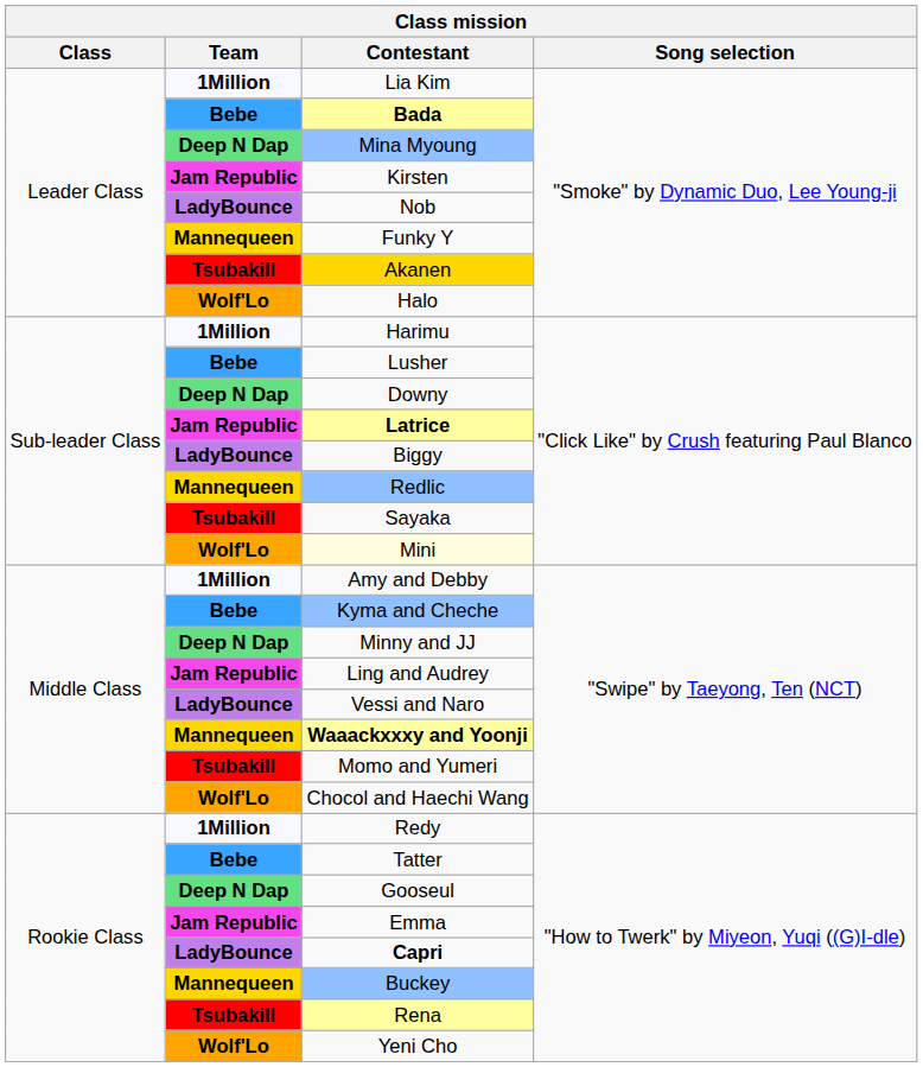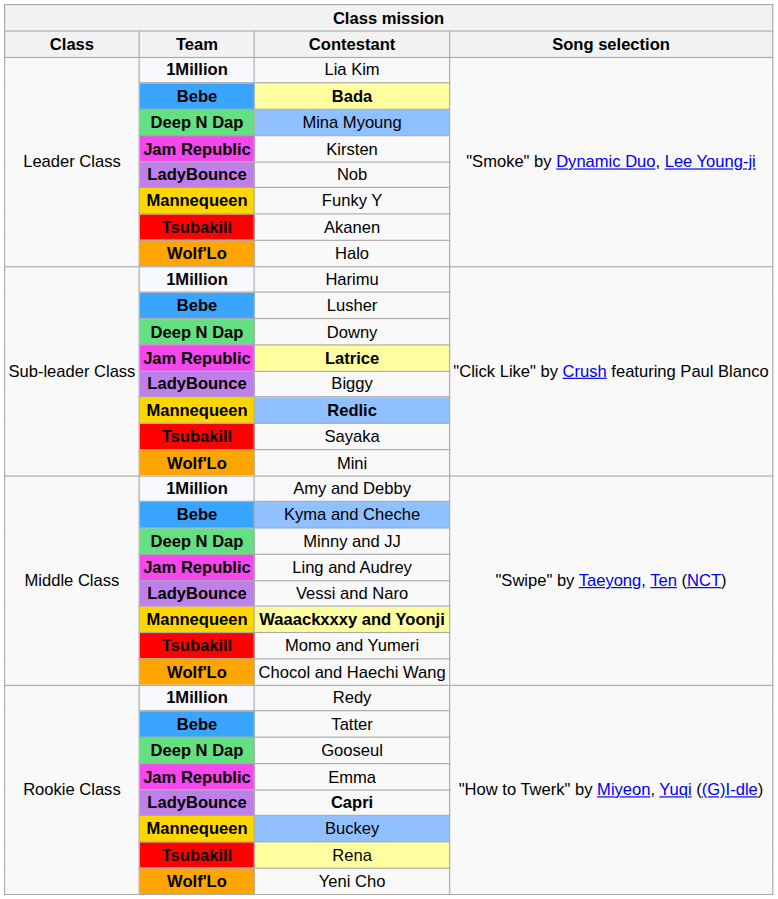Akanen | Contestant: gold background -> no background
Redlic | Contestant: normal -> bold
Mini | Contestant: lightyellow background -> no background
